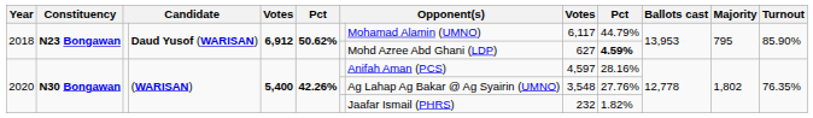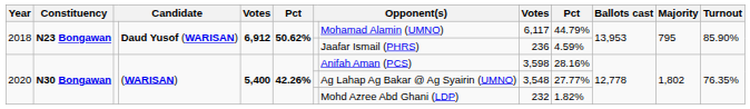row 3 | column 8: Mohd Azree Abd Ghani (LDP) -> Jaafar Ismail (PHRS)
row 3 | column 9: 627 -> 236
row 3 | column 10: bold -> normal
row 4 | column 9: 4,597 -> 3,598
row 5 | column 10: 27.76% -> 27.77%
row 6 | column 8: Jaafar Ismail (PHRS) -> Mohd Azree Abd Ghani (LDP)
